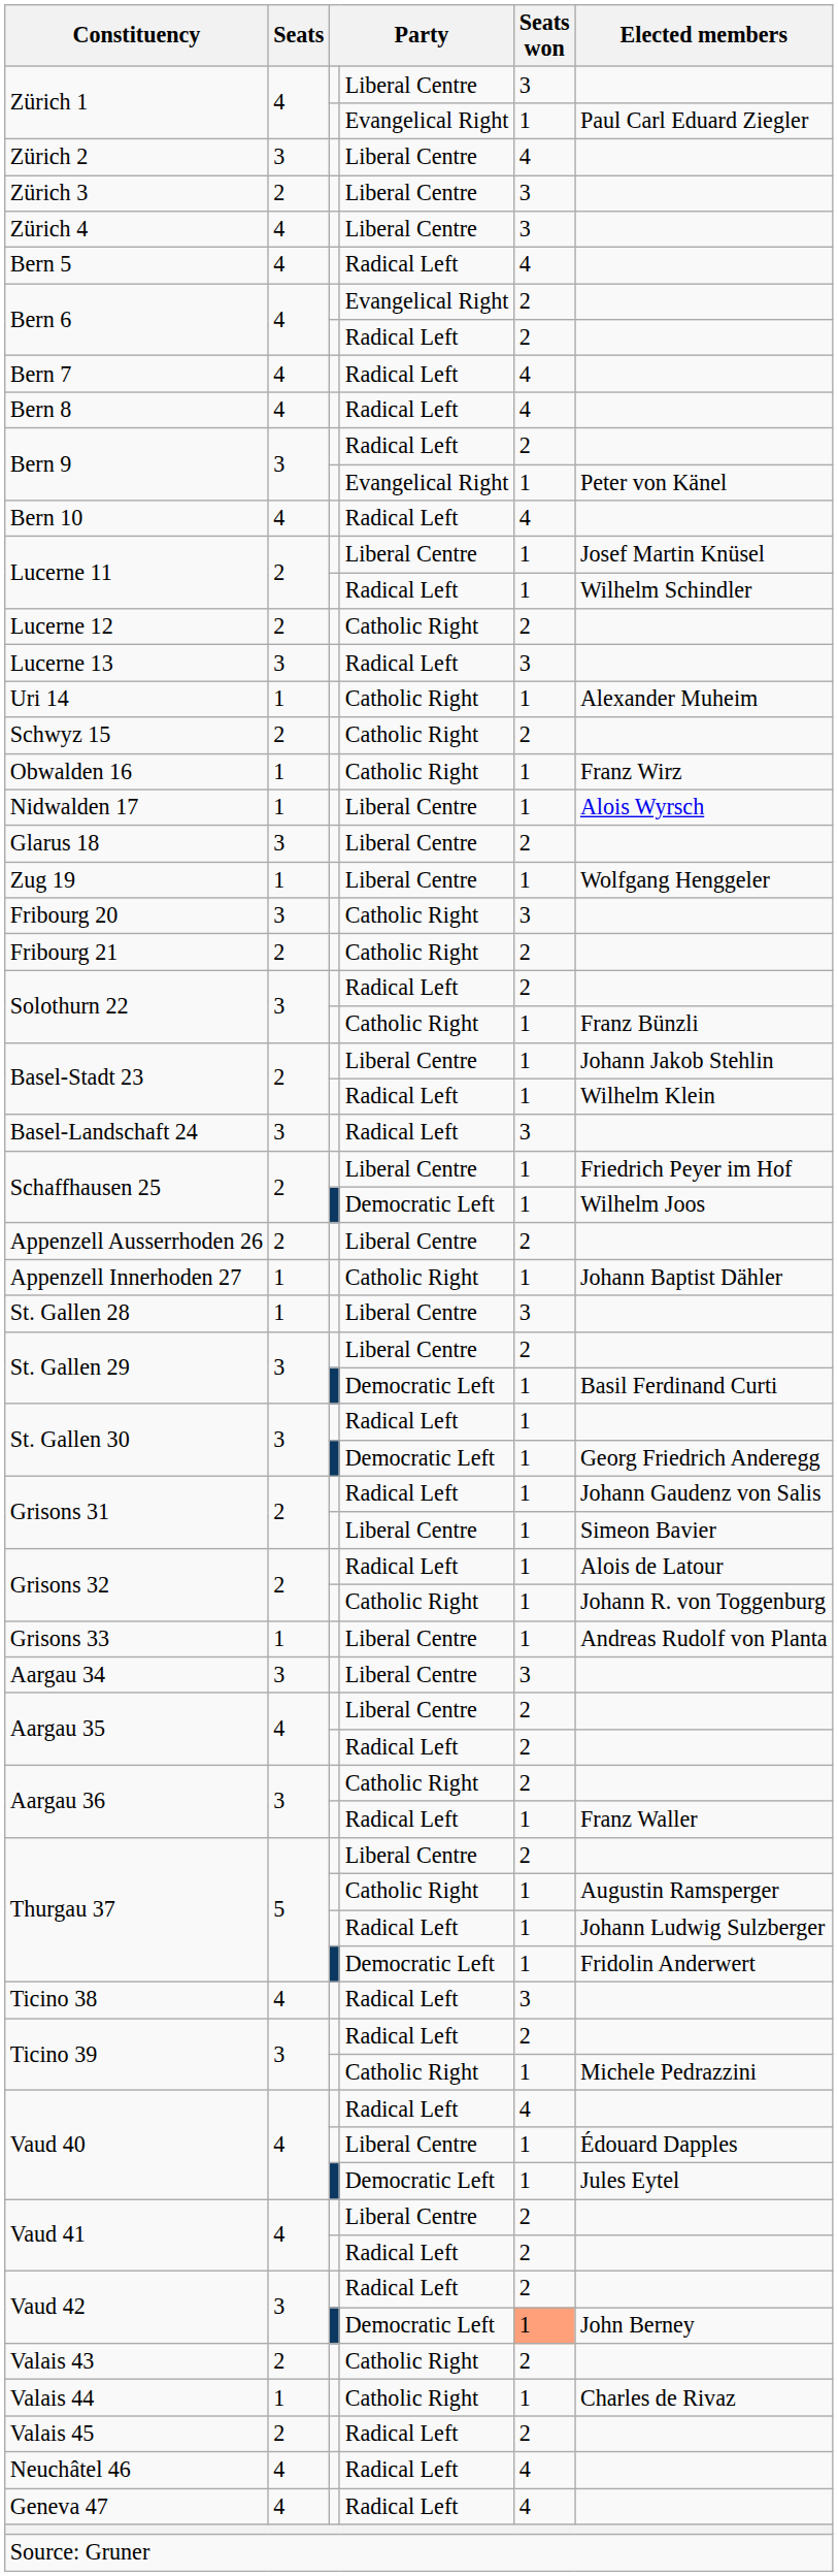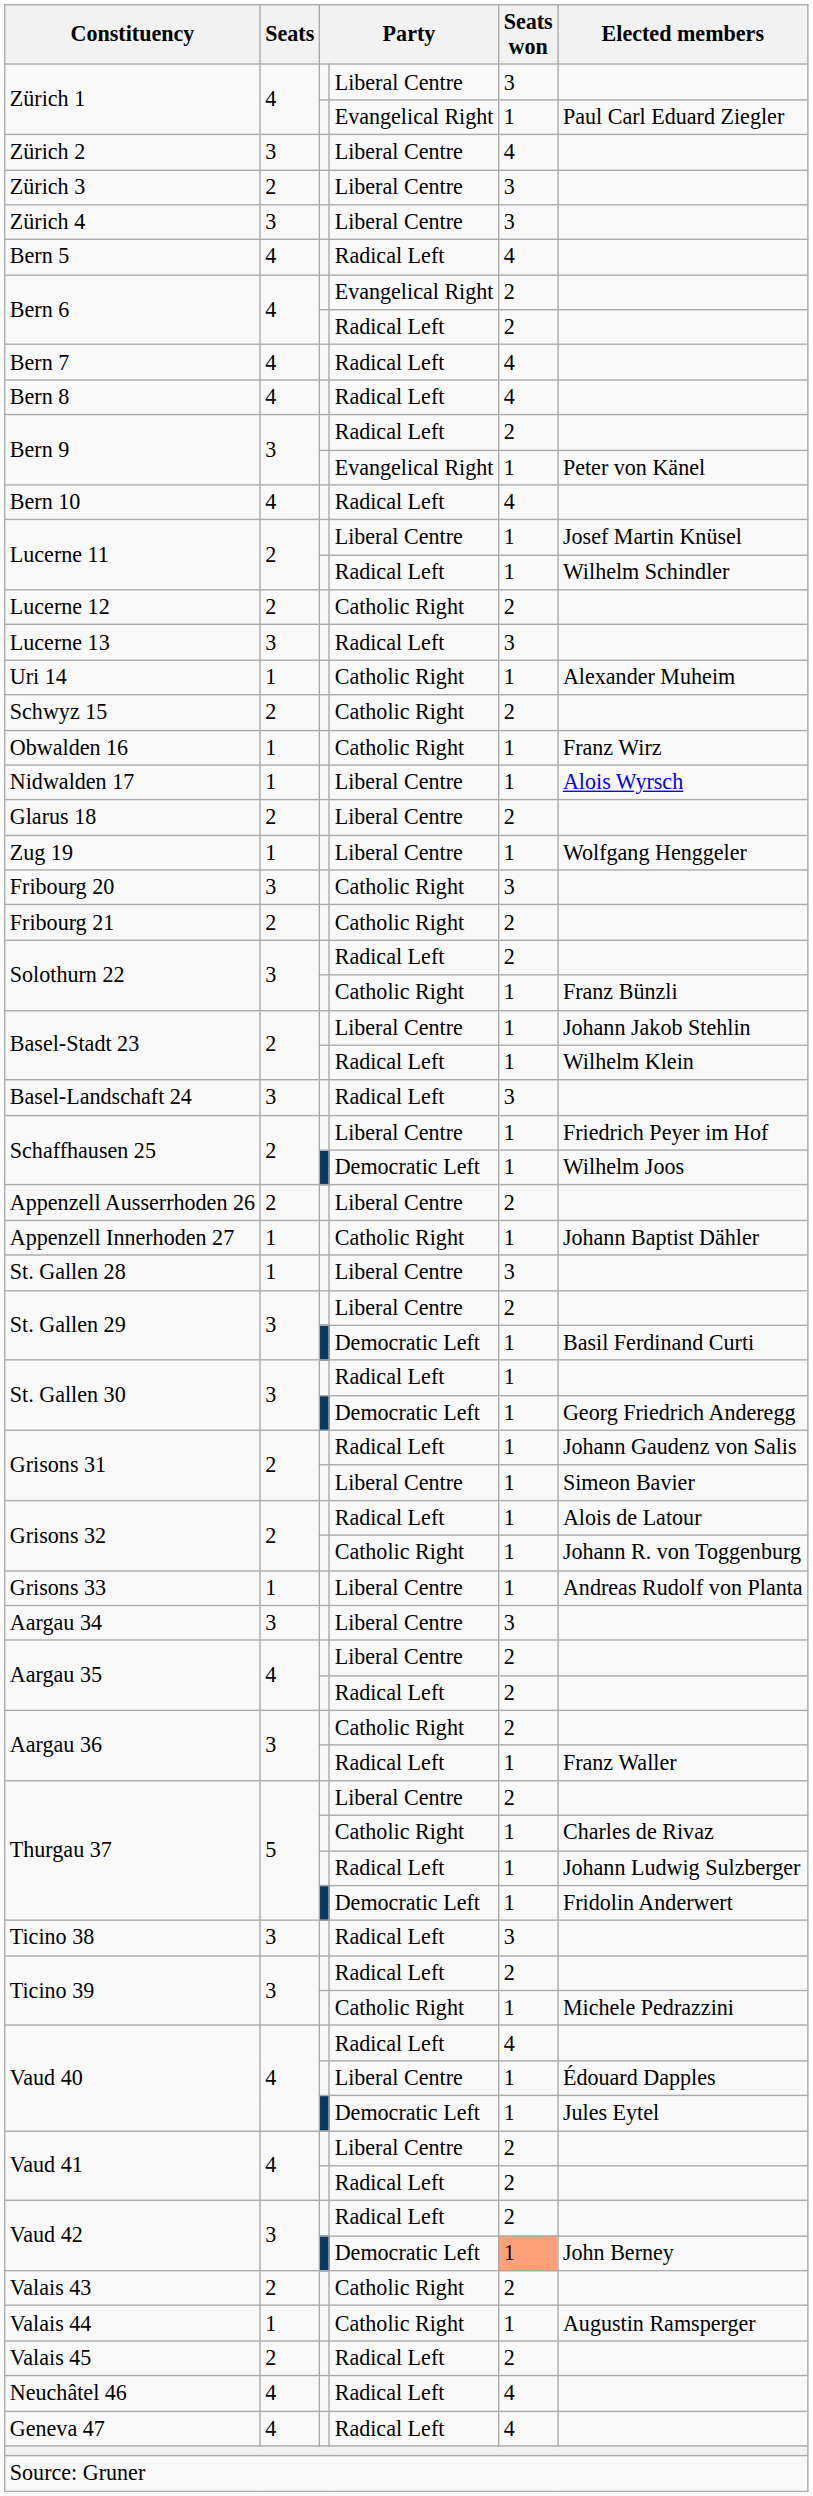Zürich 4 | Seats: 4 -> 3
Glarus 18 | Seats: 3 -> 2
Thurgau 37 / Catholic Right | Elected members: Augustin Ramsperger -> Charles de Rivaz
Ticino 38 | Seats: 4 -> 3
Valais 44 | Elected members: Charles de Rivaz -> Augustin Ramsperger
